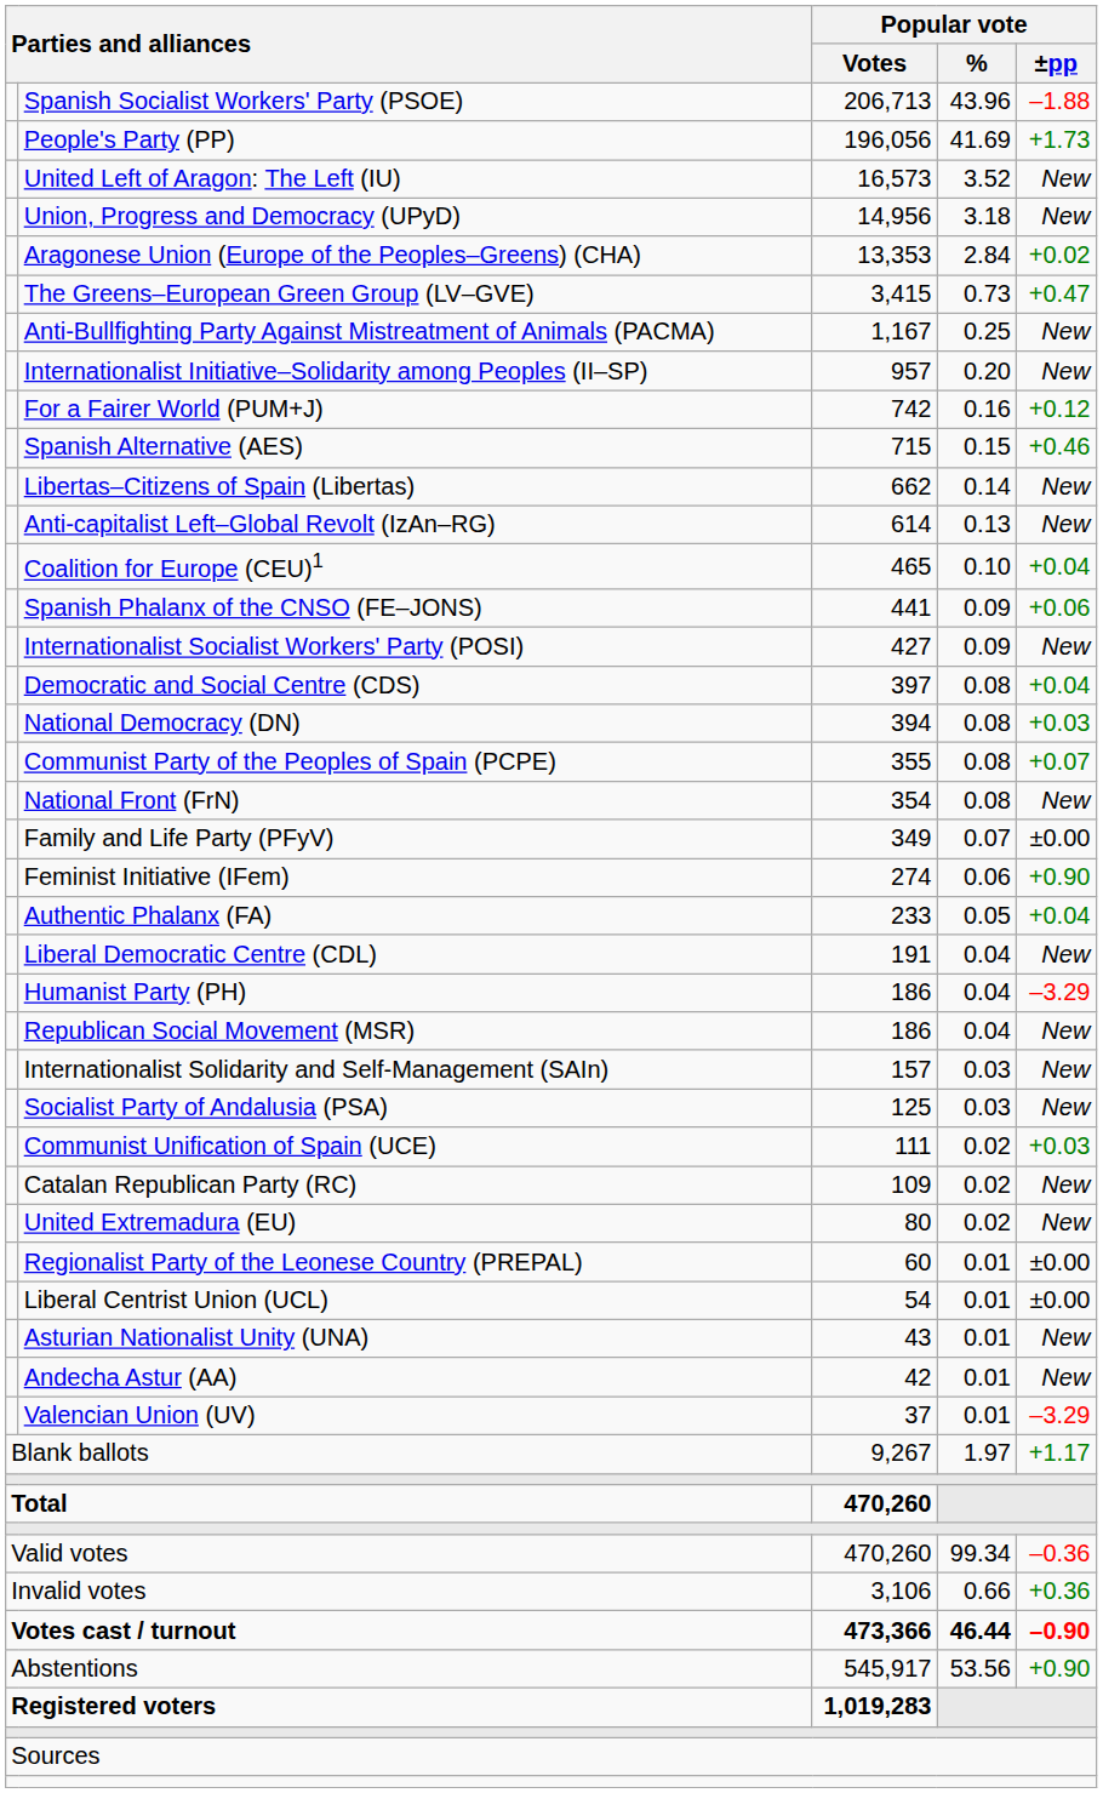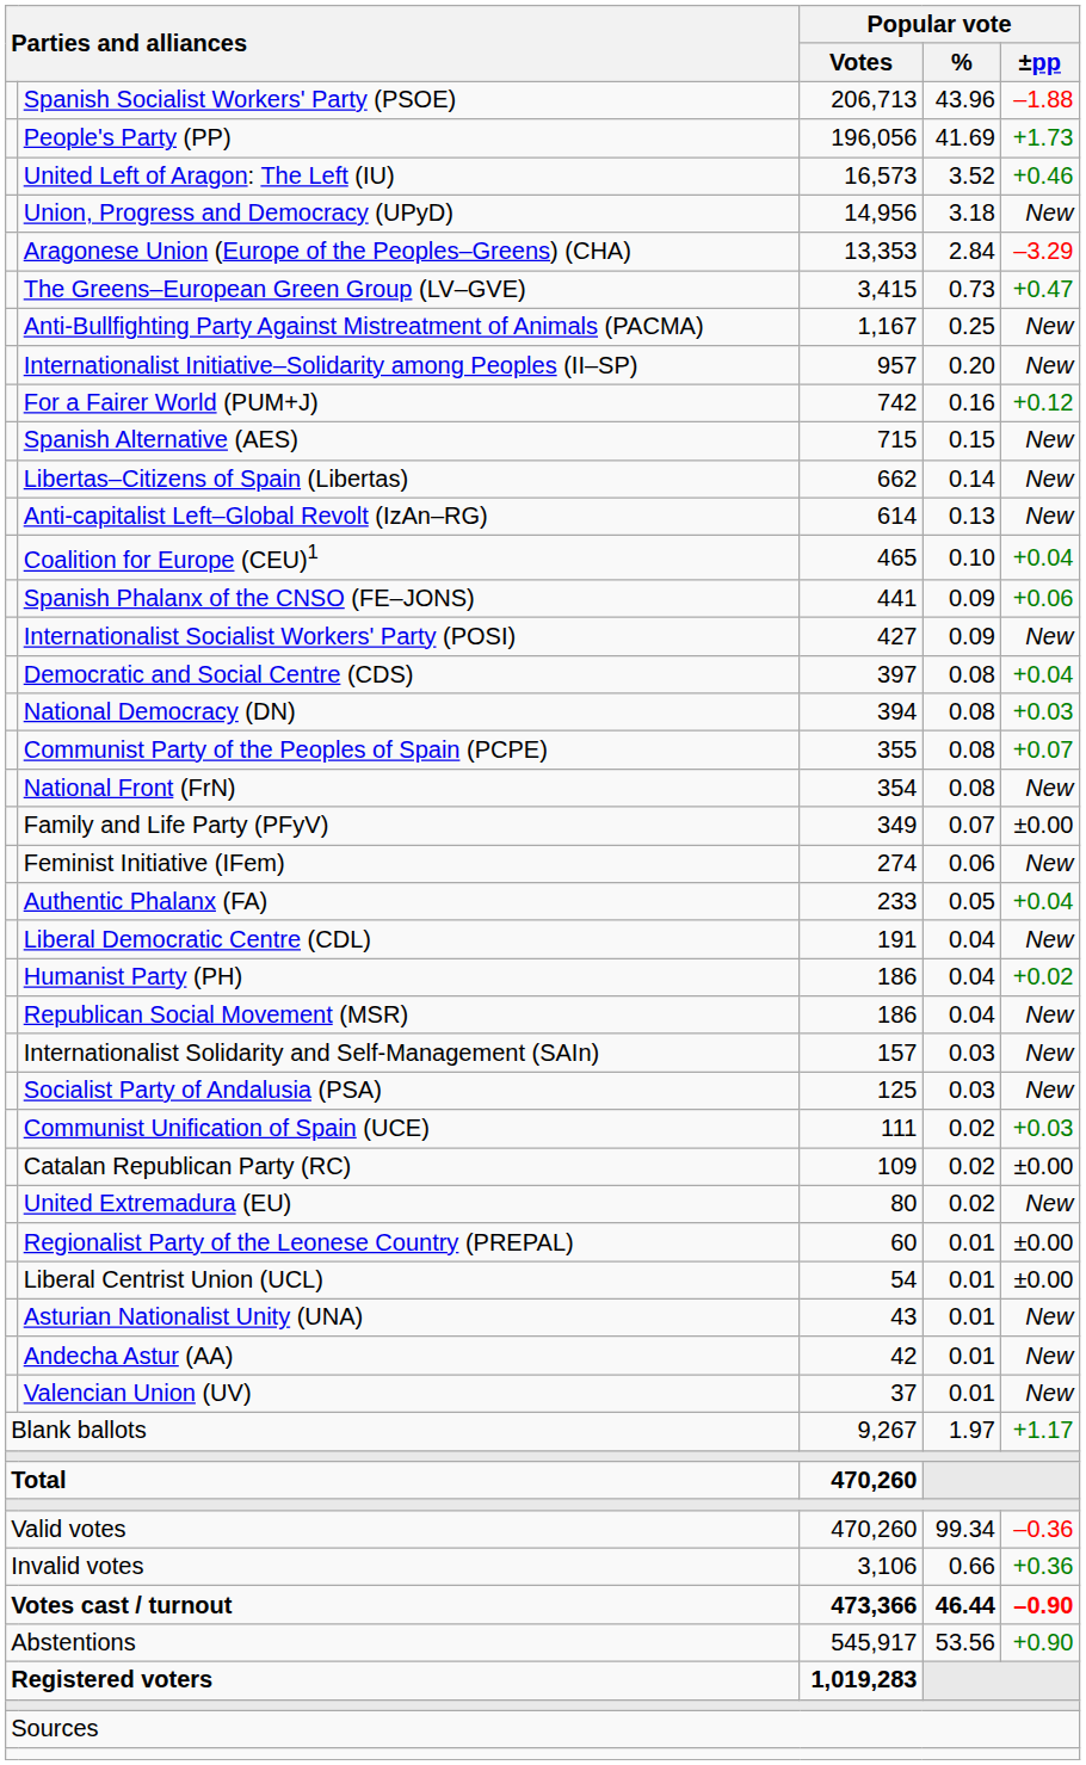United Left of Aragon: The Left (IU) | Popular vote / ±pp: New -> +0.46
Aragonese Union (Europe of the Peoples–Greens) (CHA) | Popular vote / ±pp: +0.02 -> –3.29
Spanish Alternative (AES) | Popular vote / ±pp: +0.46 -> New
Feminist Initiative (IFem) | Popular vote / ±pp: +0.90 -> New
Humanist Party (PH) | Popular vote / ±pp: –3.29 -> +0.02
Catalan Republican Party (RC) | Popular vote / ±pp: New -> ±0.00
Valencian Union (UV) | Popular vote / ±pp: –3.29 -> New
